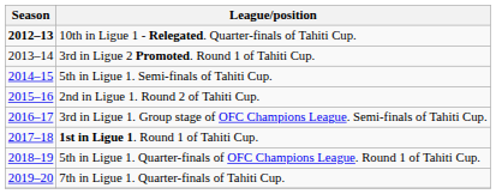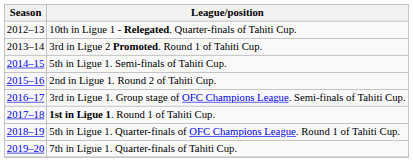10th in Ligue 1 - Relegated. Quarter-finals of Tahiti Cup. | Season: bold -> normal
